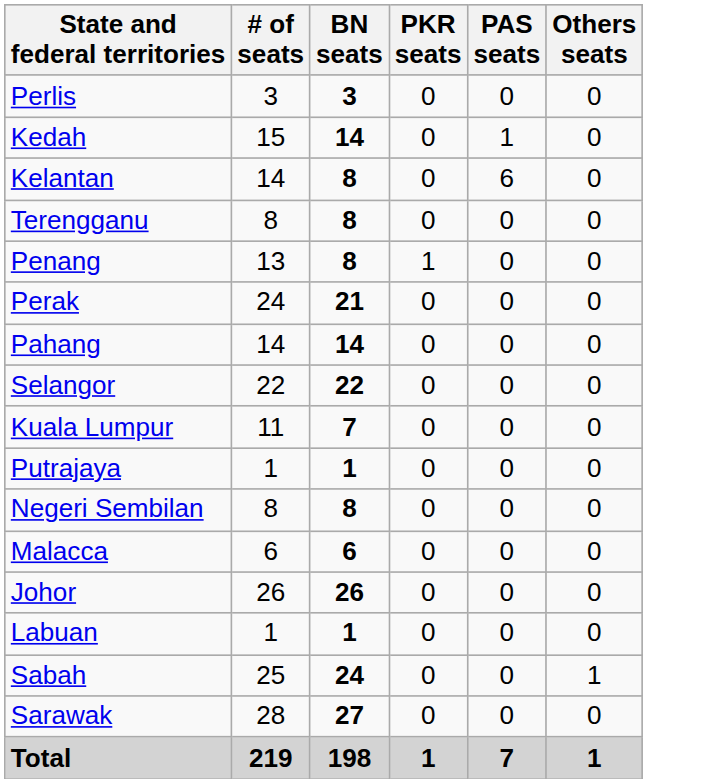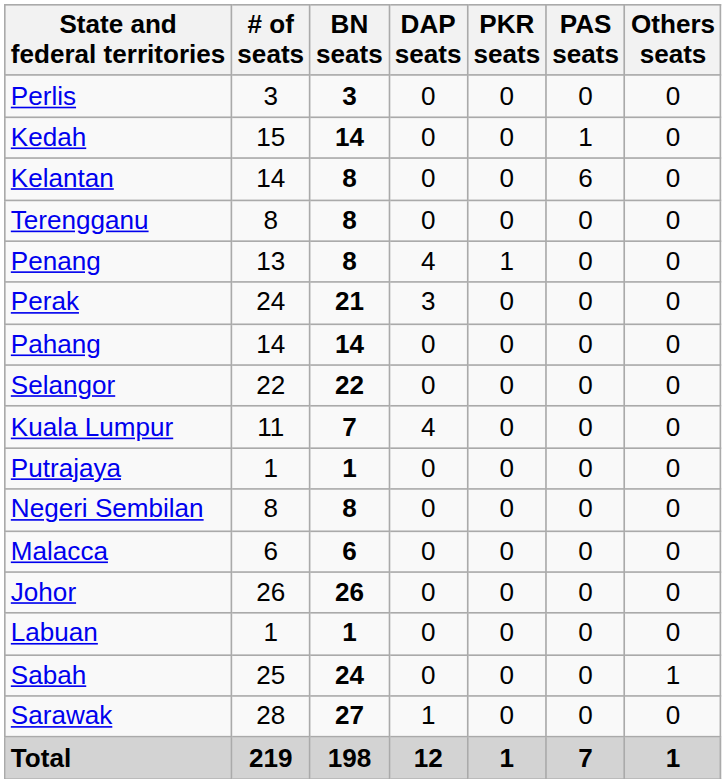+ column: DAP seats | 0 | 0 | 0 | 0 | 4 | 3 | 0 | 0 | 4 | 0 | 0 | 0 | 0 | 0 | 0 | 1 | 12
